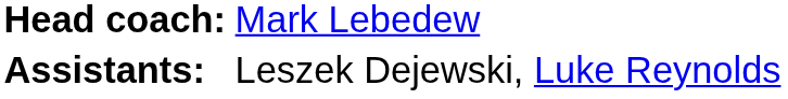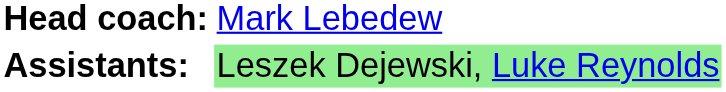Assistants: | column 2: no background -> lightgreen background
